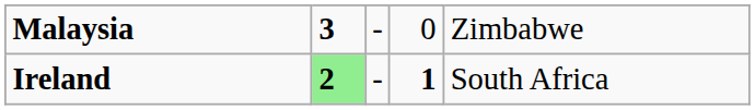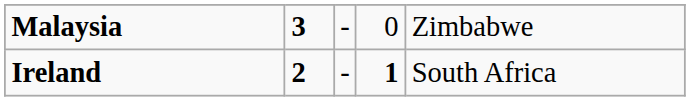Ireland | column 2: lightgreen background -> no background
